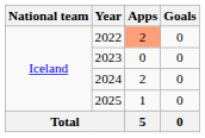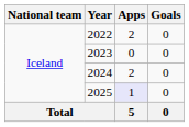2022 | Apps: lightsalmon background -> no background
2025 | Apps: no background -> lavender background
